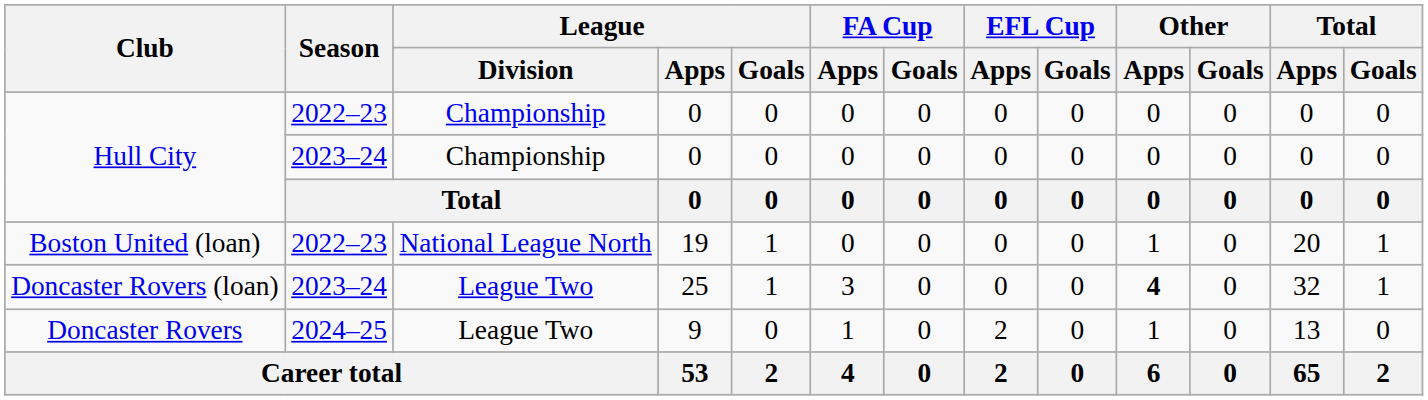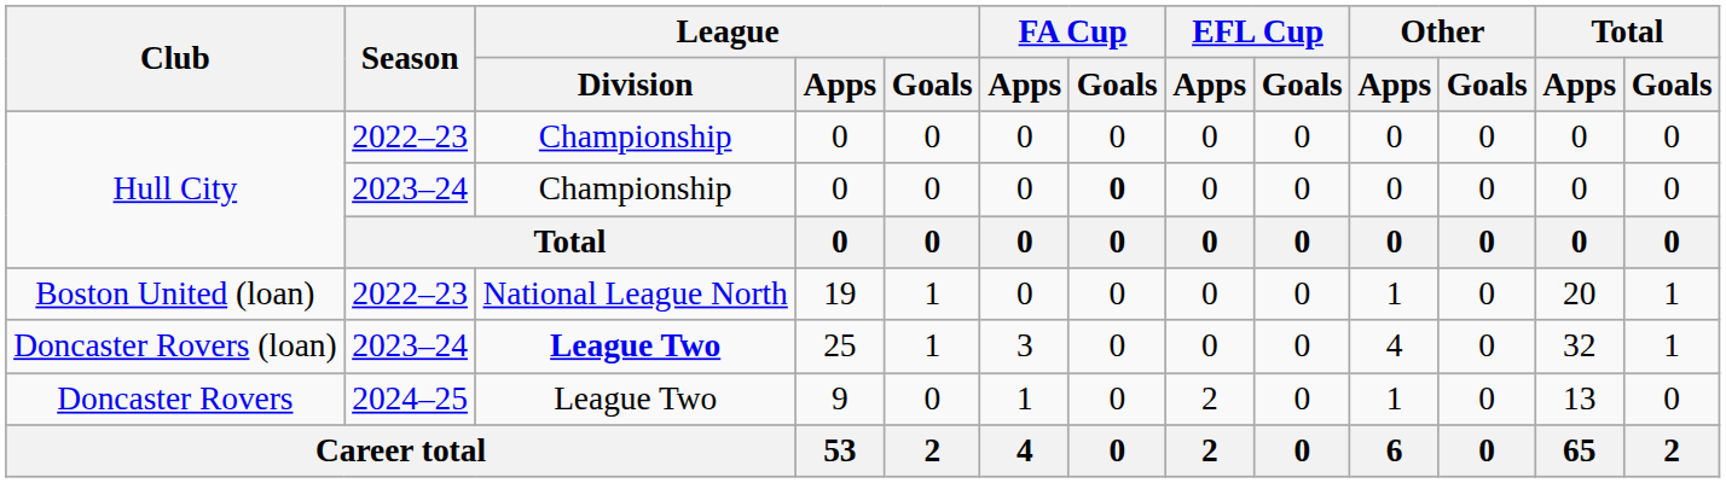Hull City / 2023–24 | FA Cup / Goals: normal -> bold
Doncaster Rovers (loan) | League / Division: normal -> bold
Doncaster Rovers (loan) | Other / Apps: bold -> normal
